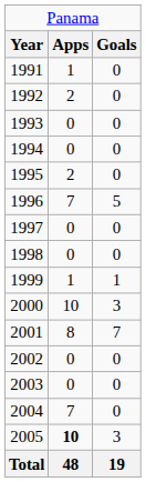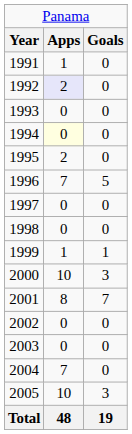1992 | column 2: no background -> lavender background
1994 | column 2: no background -> lightyellow background
2005 | column 2: bold -> normal
